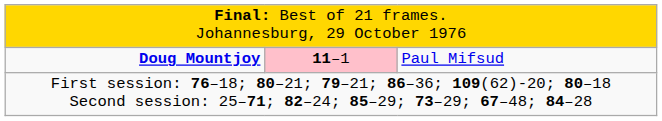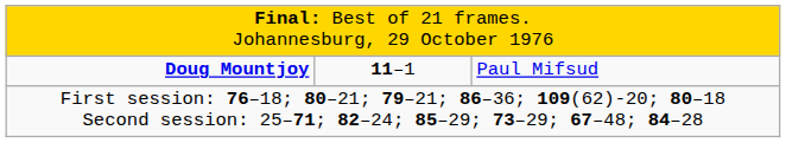Doug Mountjoy | column 2: pink background -> no background
